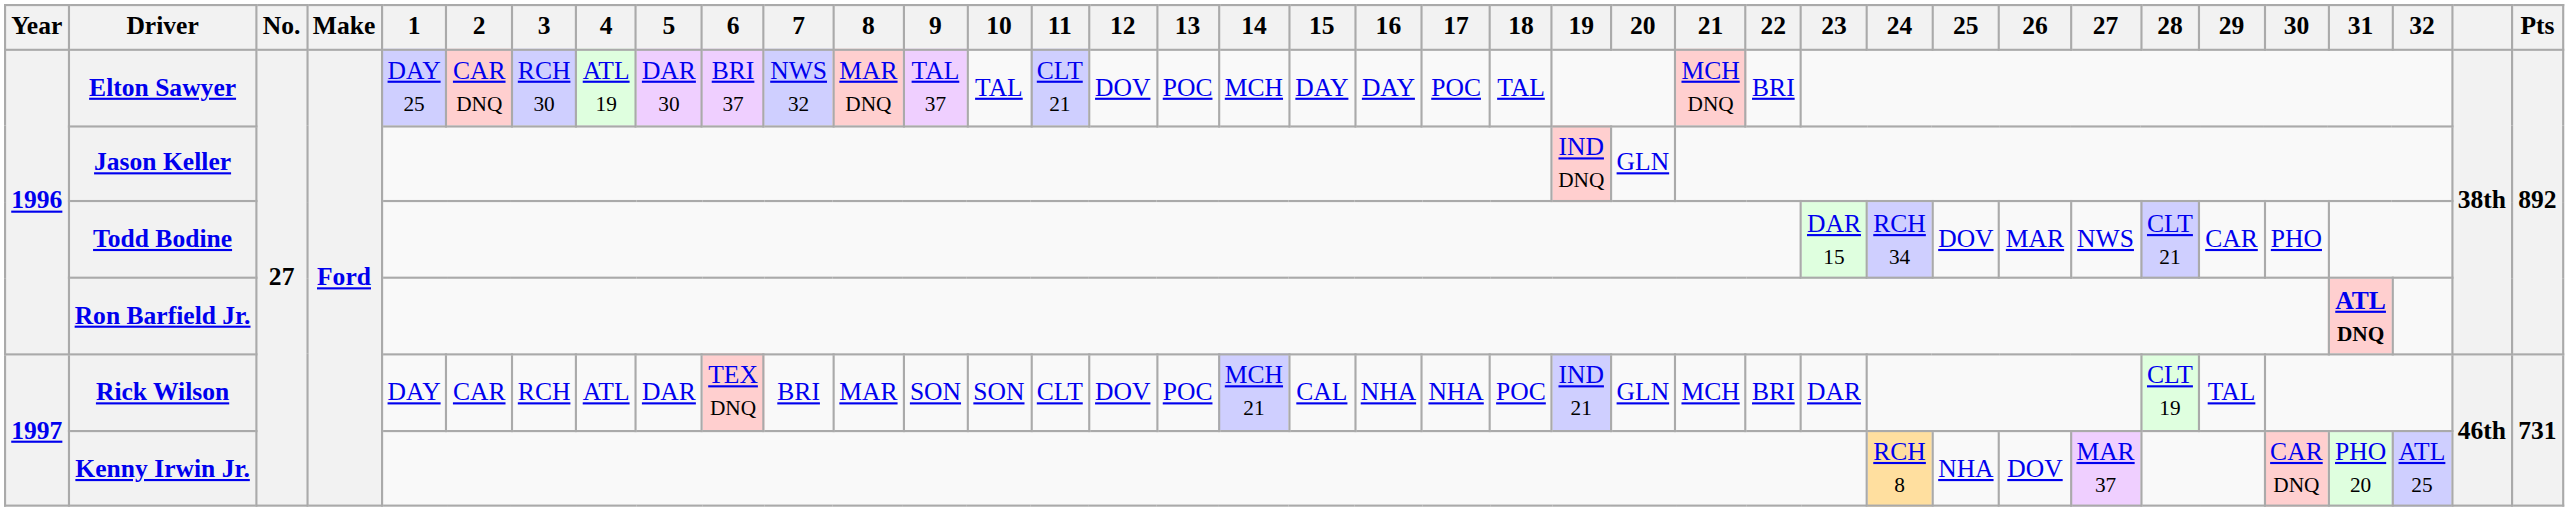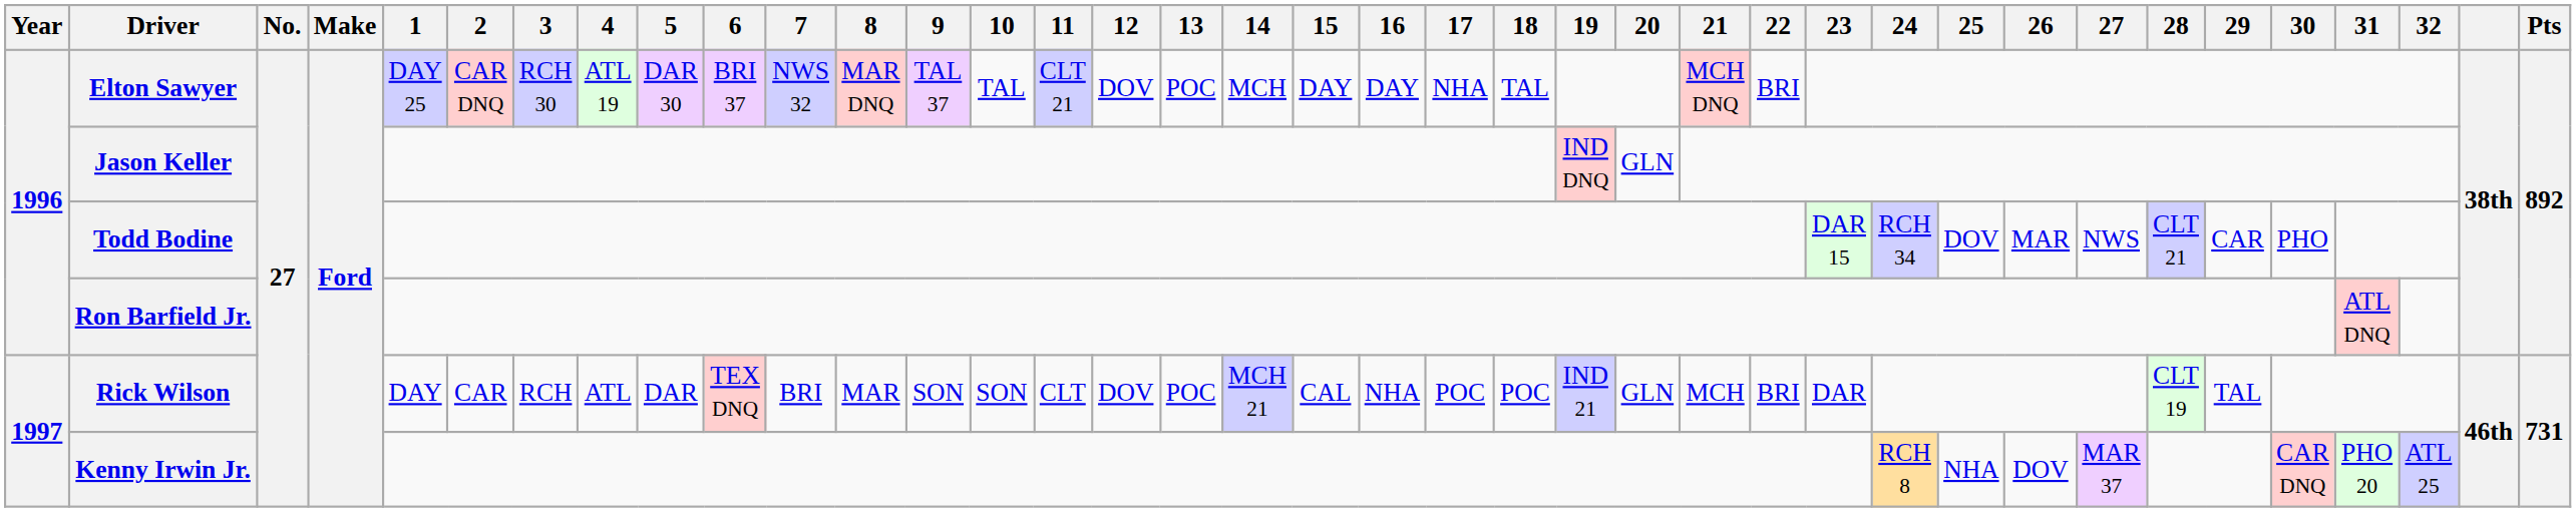Elton Sawyer | 17: POC -> NHA
Ron Barfield Jr. | 31: bold -> normal
Rick Wilson | 17: NHA -> POC
